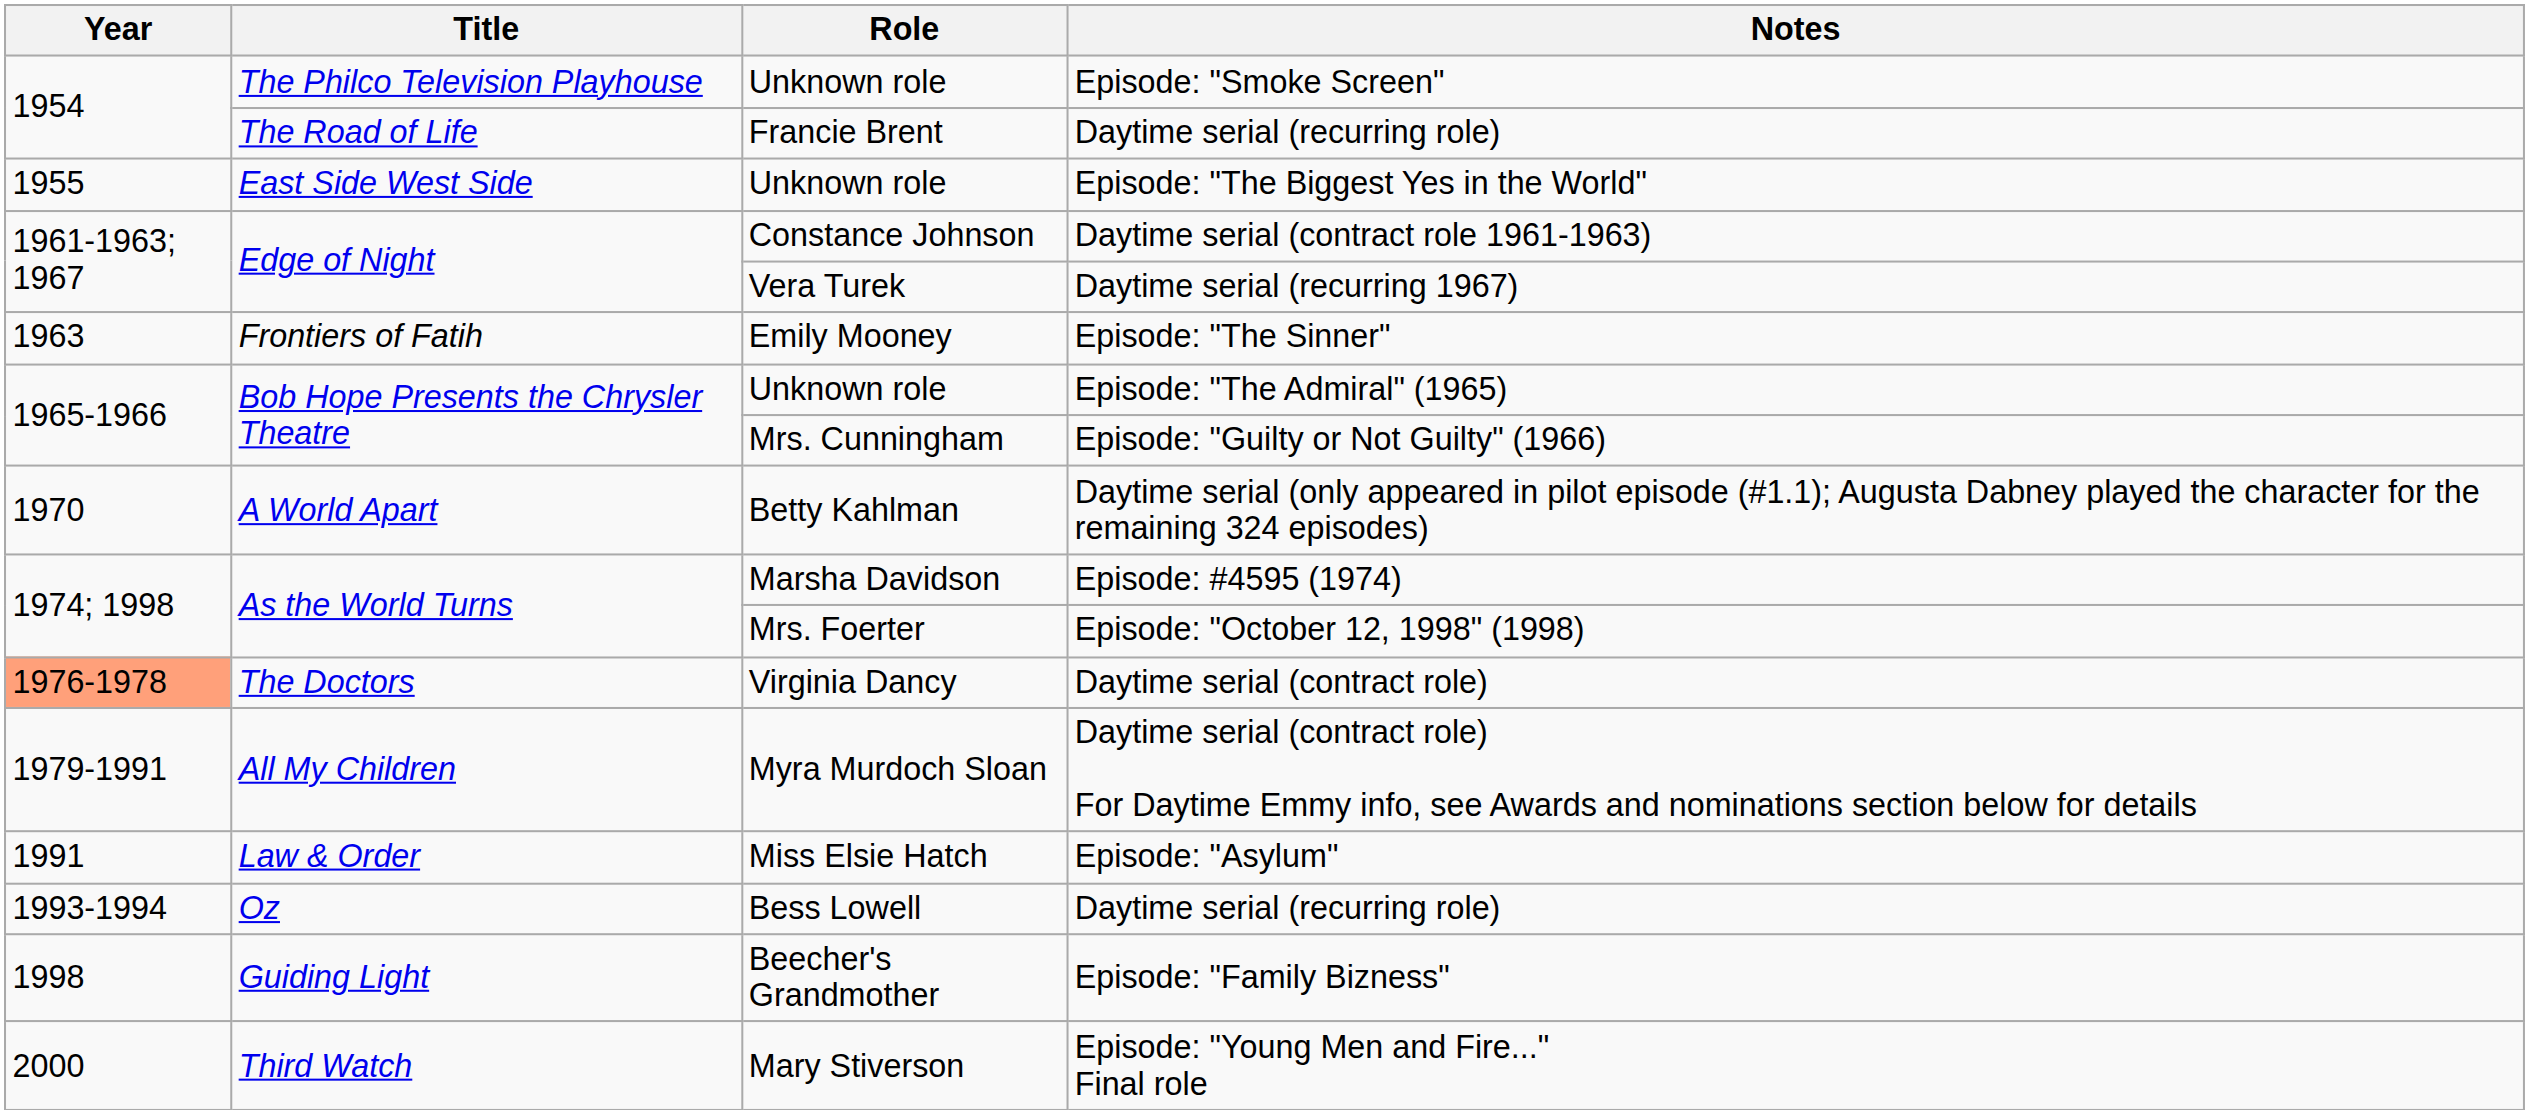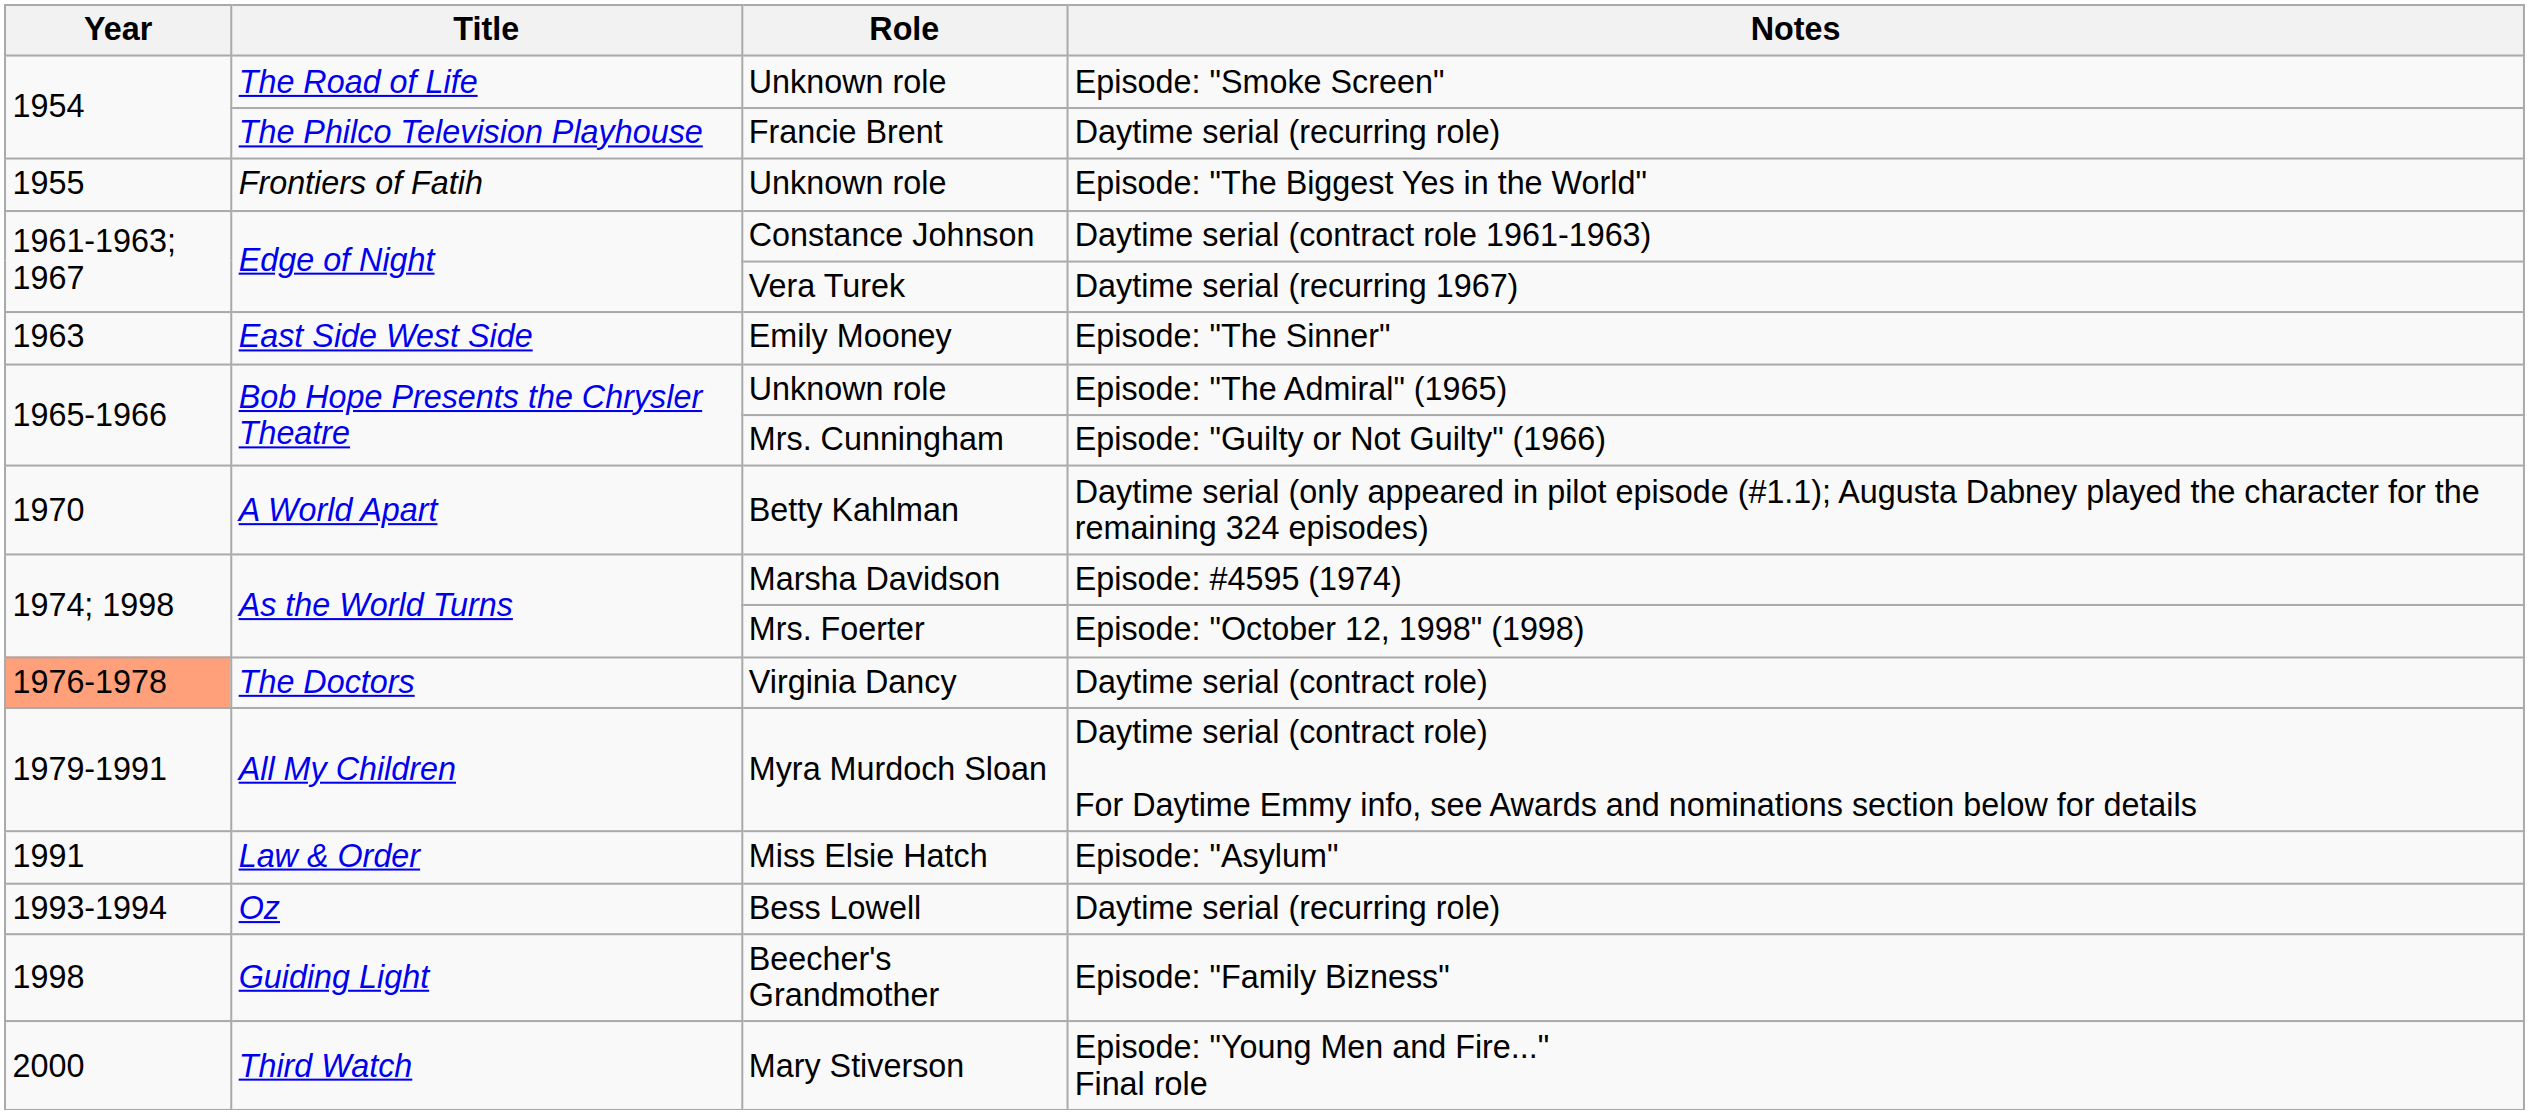Episode: "Smoke Screen" | Title: The Philco Television Playhouse -> The Road of Life
Francie Brent / Daytime serial (recurring role) | Title: The Road of Life -> The Philco Television Playhouse
Episode: "The Biggest Yes in the World" | Title: East Side West Side -> Frontiers of Fatih
Episode: "The Sinner" | Title: Frontiers of Fatih -> East Side West Side
